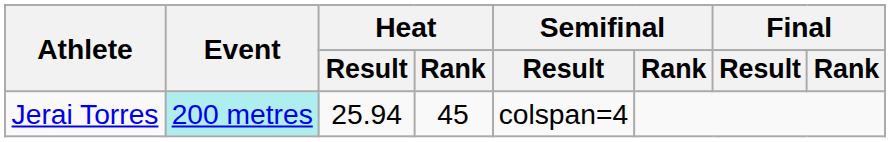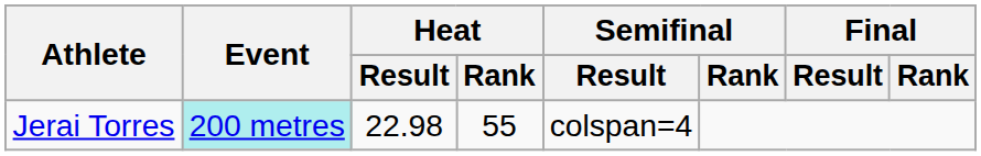Jerai Torres | Heat / Result: 25.94 -> 22.98
Jerai Torres | Heat / Rank: 45 -> 55
